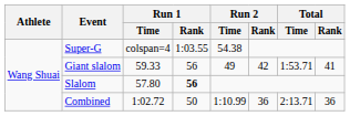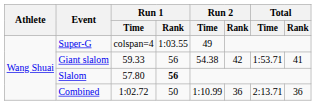Super-G | Run 2 / Time: 54.38 -> 49
Giant slalom | Run 2 / Time: 49 -> 54.38
